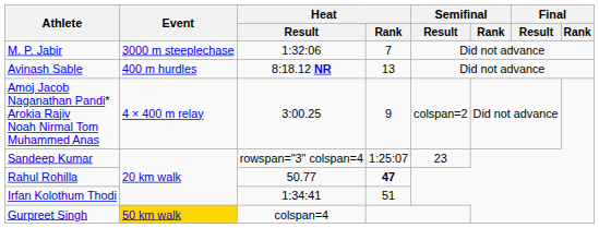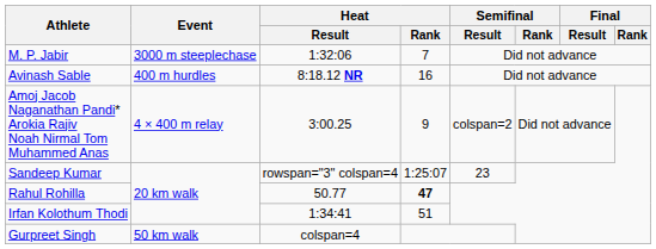Avinash Sable | Heat / Rank: 13 -> 16
Gurpreet Singh | Event: gold background -> no background
